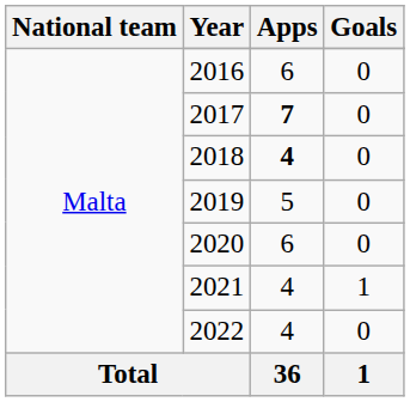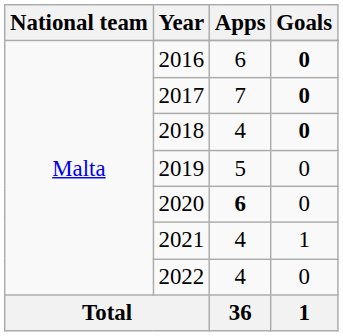2016 | Goals: normal -> bold
2017 | Apps: bold -> normal
2017 | Goals: normal -> bold
2018 | Apps: bold -> normal
2018 | Goals: normal -> bold
2020 | Apps: normal -> bold
